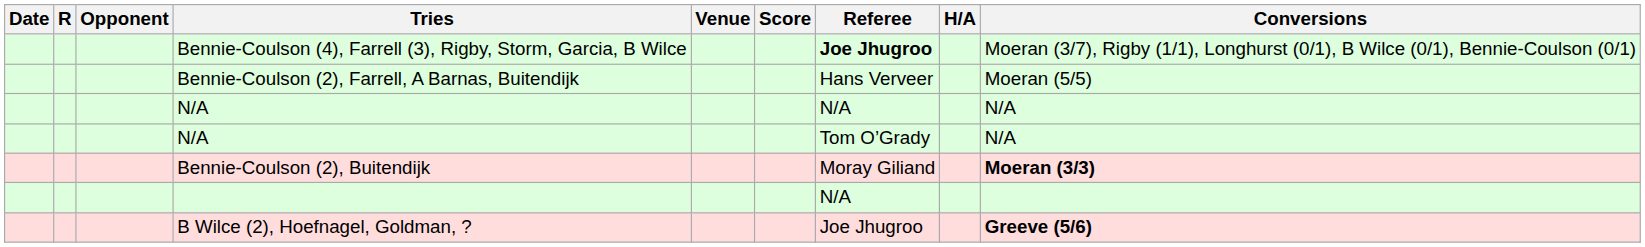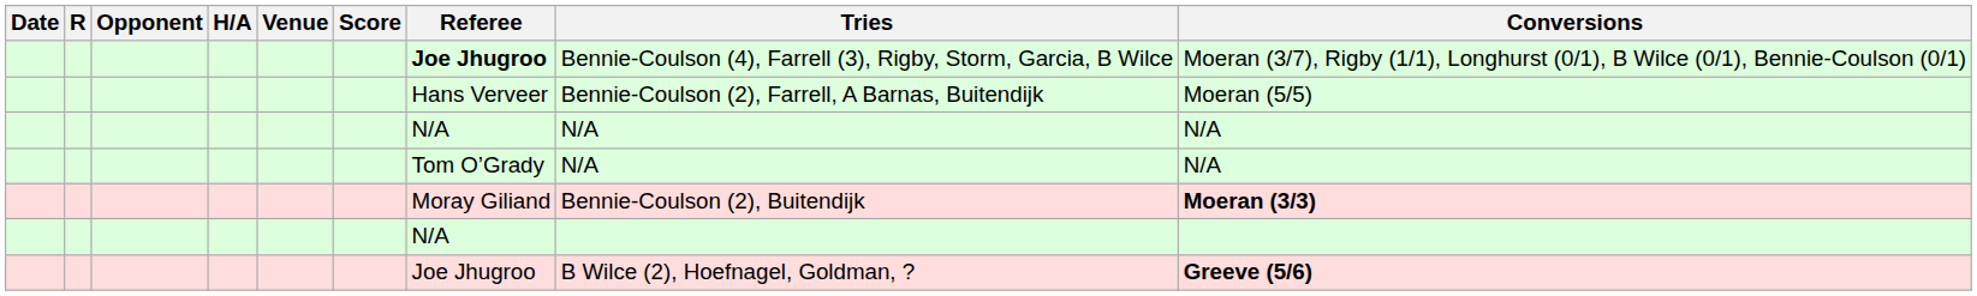columns swapped: H/A <-> Tries
